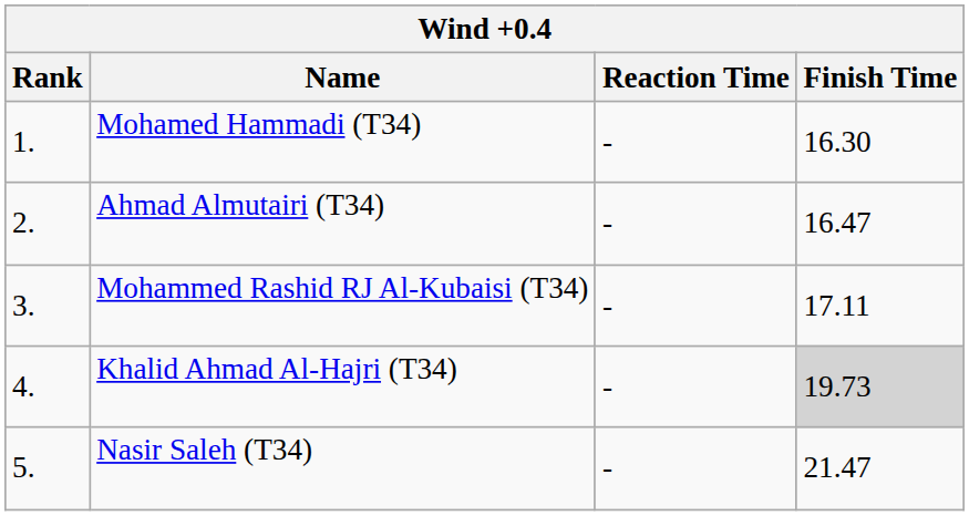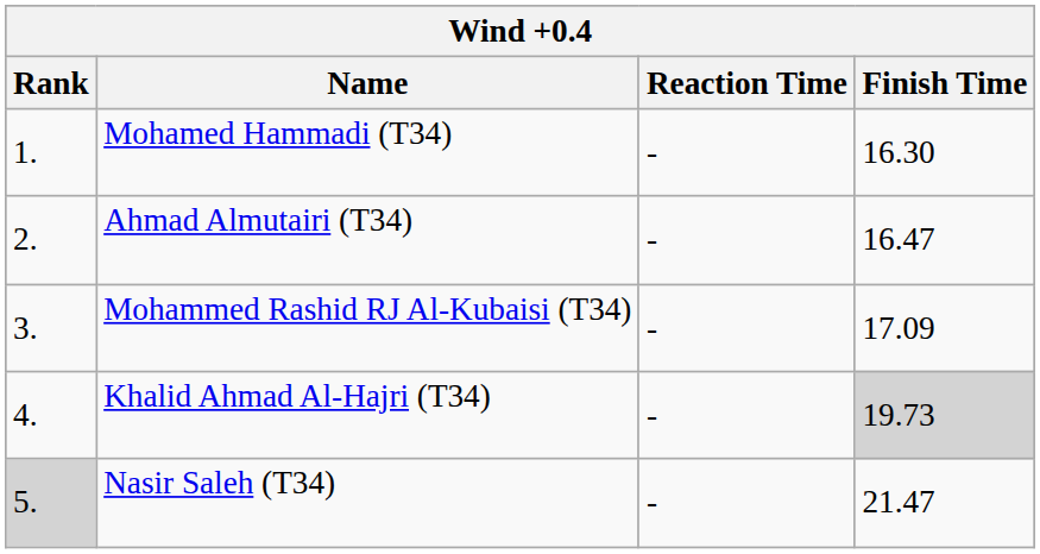Mohammed Rashid RJ Al-Kubaisi (T34) | Finish Time: 17.11 -> 17.09
Nasir Saleh (T34) | Rank: no background -> lightgrey background
